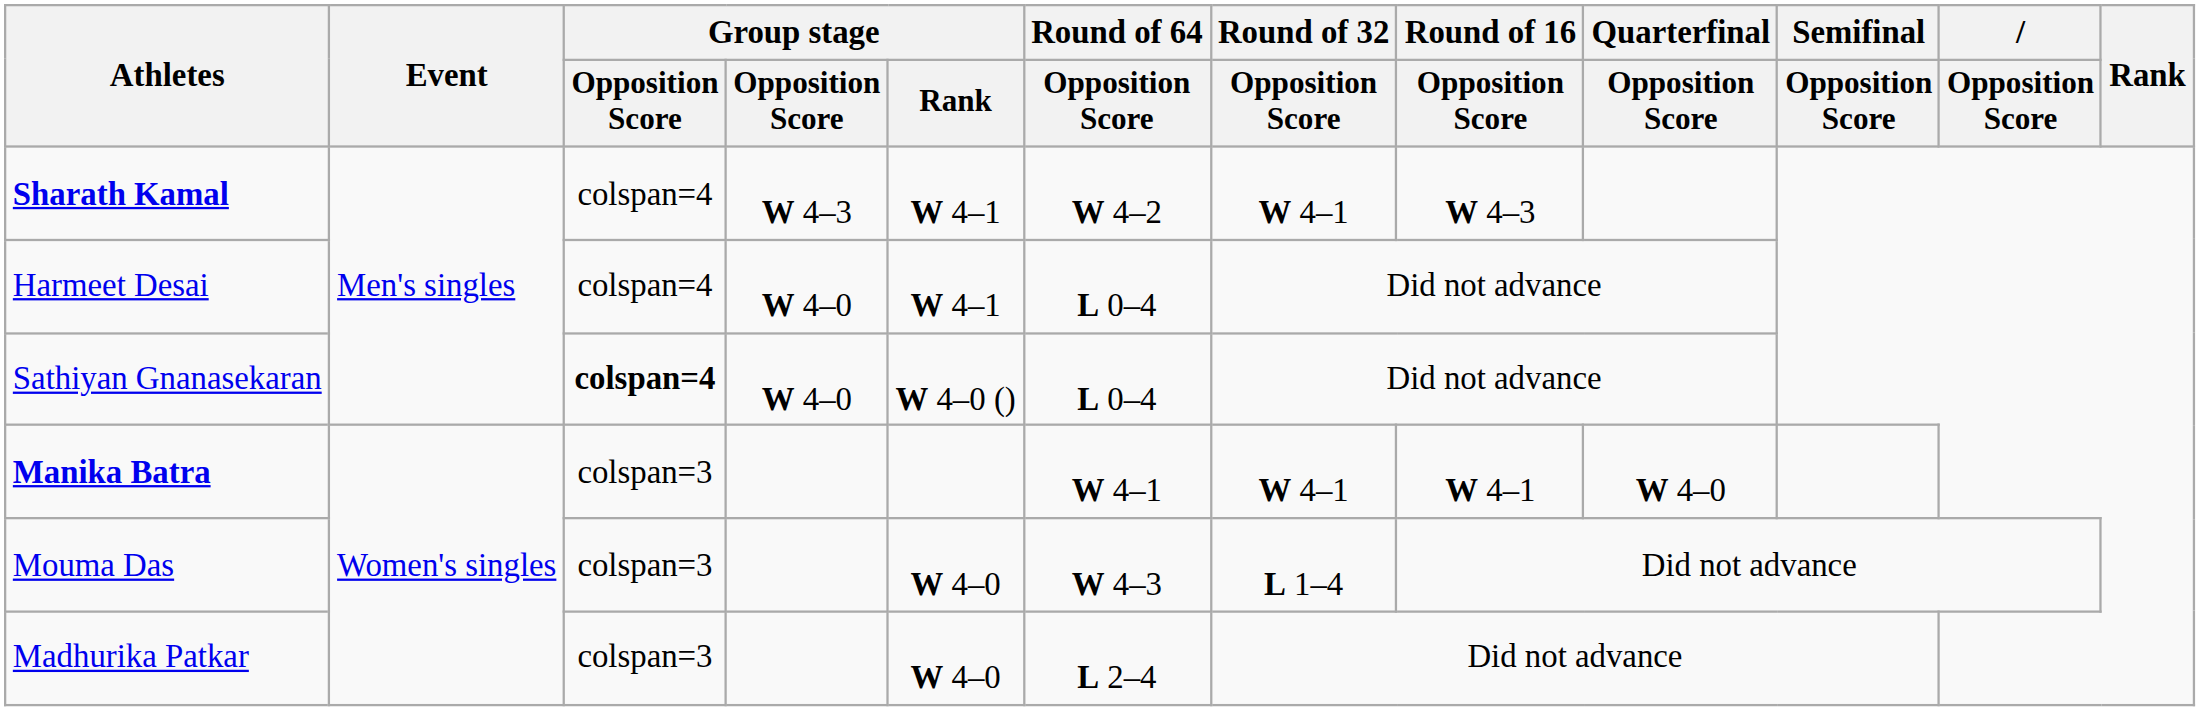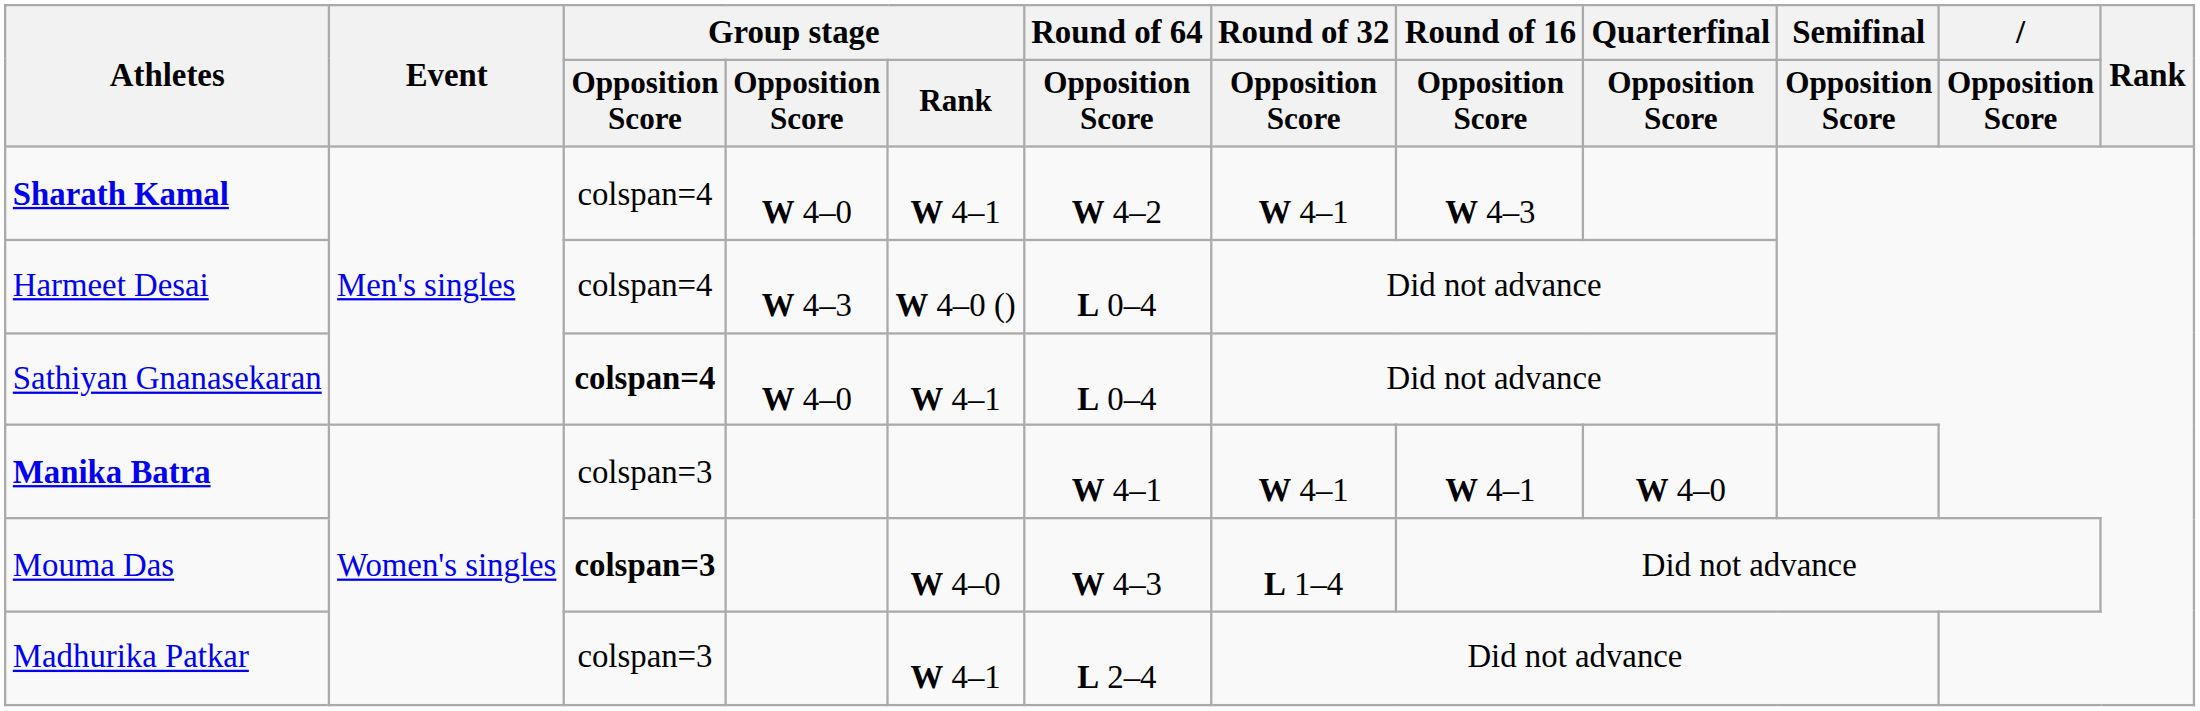Sharath Kamal | column 4: W 4–3 -> W 4–0
Harmeet Desai | column 4: W 4–0 -> W 4–3
Harmeet Desai | Group stage / Rank: W 4–1 -> W 4–0 ()
Sathiyan Gnanasekaran | Group stage / Rank: W 4–0 () -> W 4–1
Mouma Das | column 3: normal -> bold
Madhurika Patkar | Group stage / Rank: W 4–0 -> W 4–1
